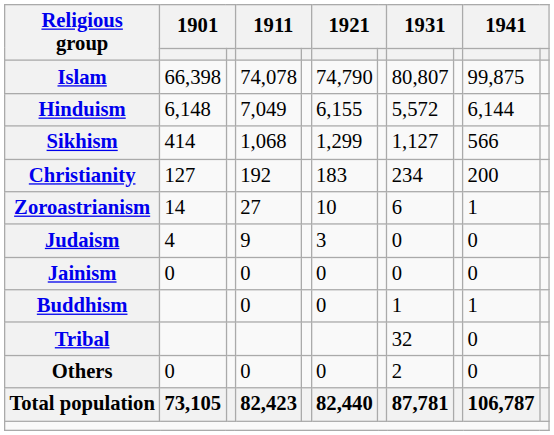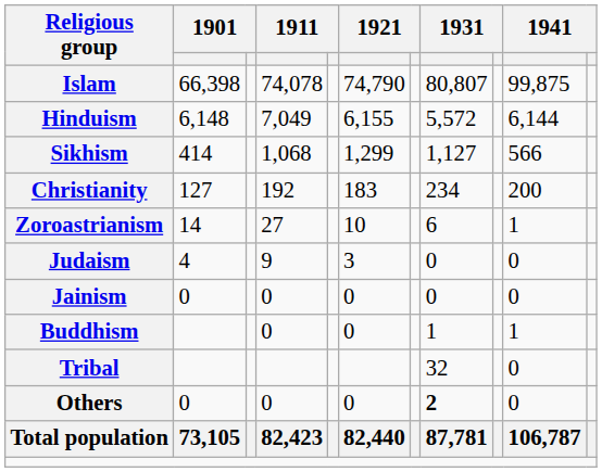Others | column 8: normal -> bold
